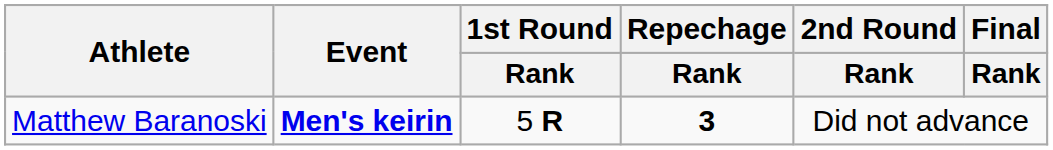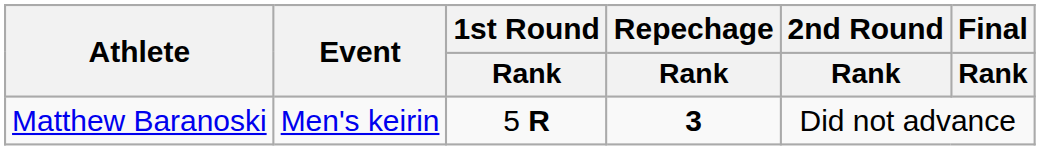Matthew Baranoski | Event: bold -> normal
